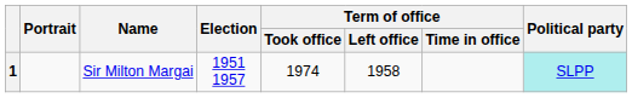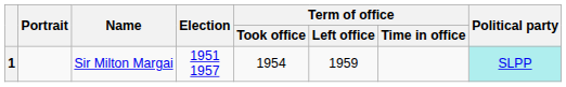1 | Term of office / Took office: 1974 -> 1954
1 | Term of office / Left office: 1958 -> 1959
